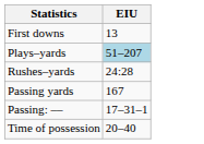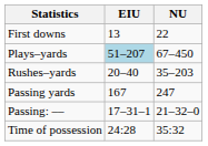+ column: NU | 22 | 67–450 | 35–203 | 247 | 21–32–0 | 35:32
Rushes–yards | EIU: 24:28 -> 20–40
Time of possession | EIU: 20–40 -> 24:28
